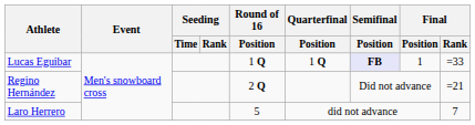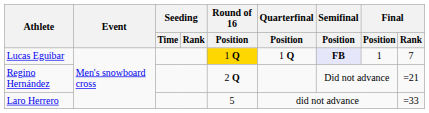Lucas Eguibar | Round of 16 / Position: no background -> gold background
Lucas Eguibar | Final / Rank: =33 -> 7
Laro Herrero | Final / Rank: 7 -> =33
